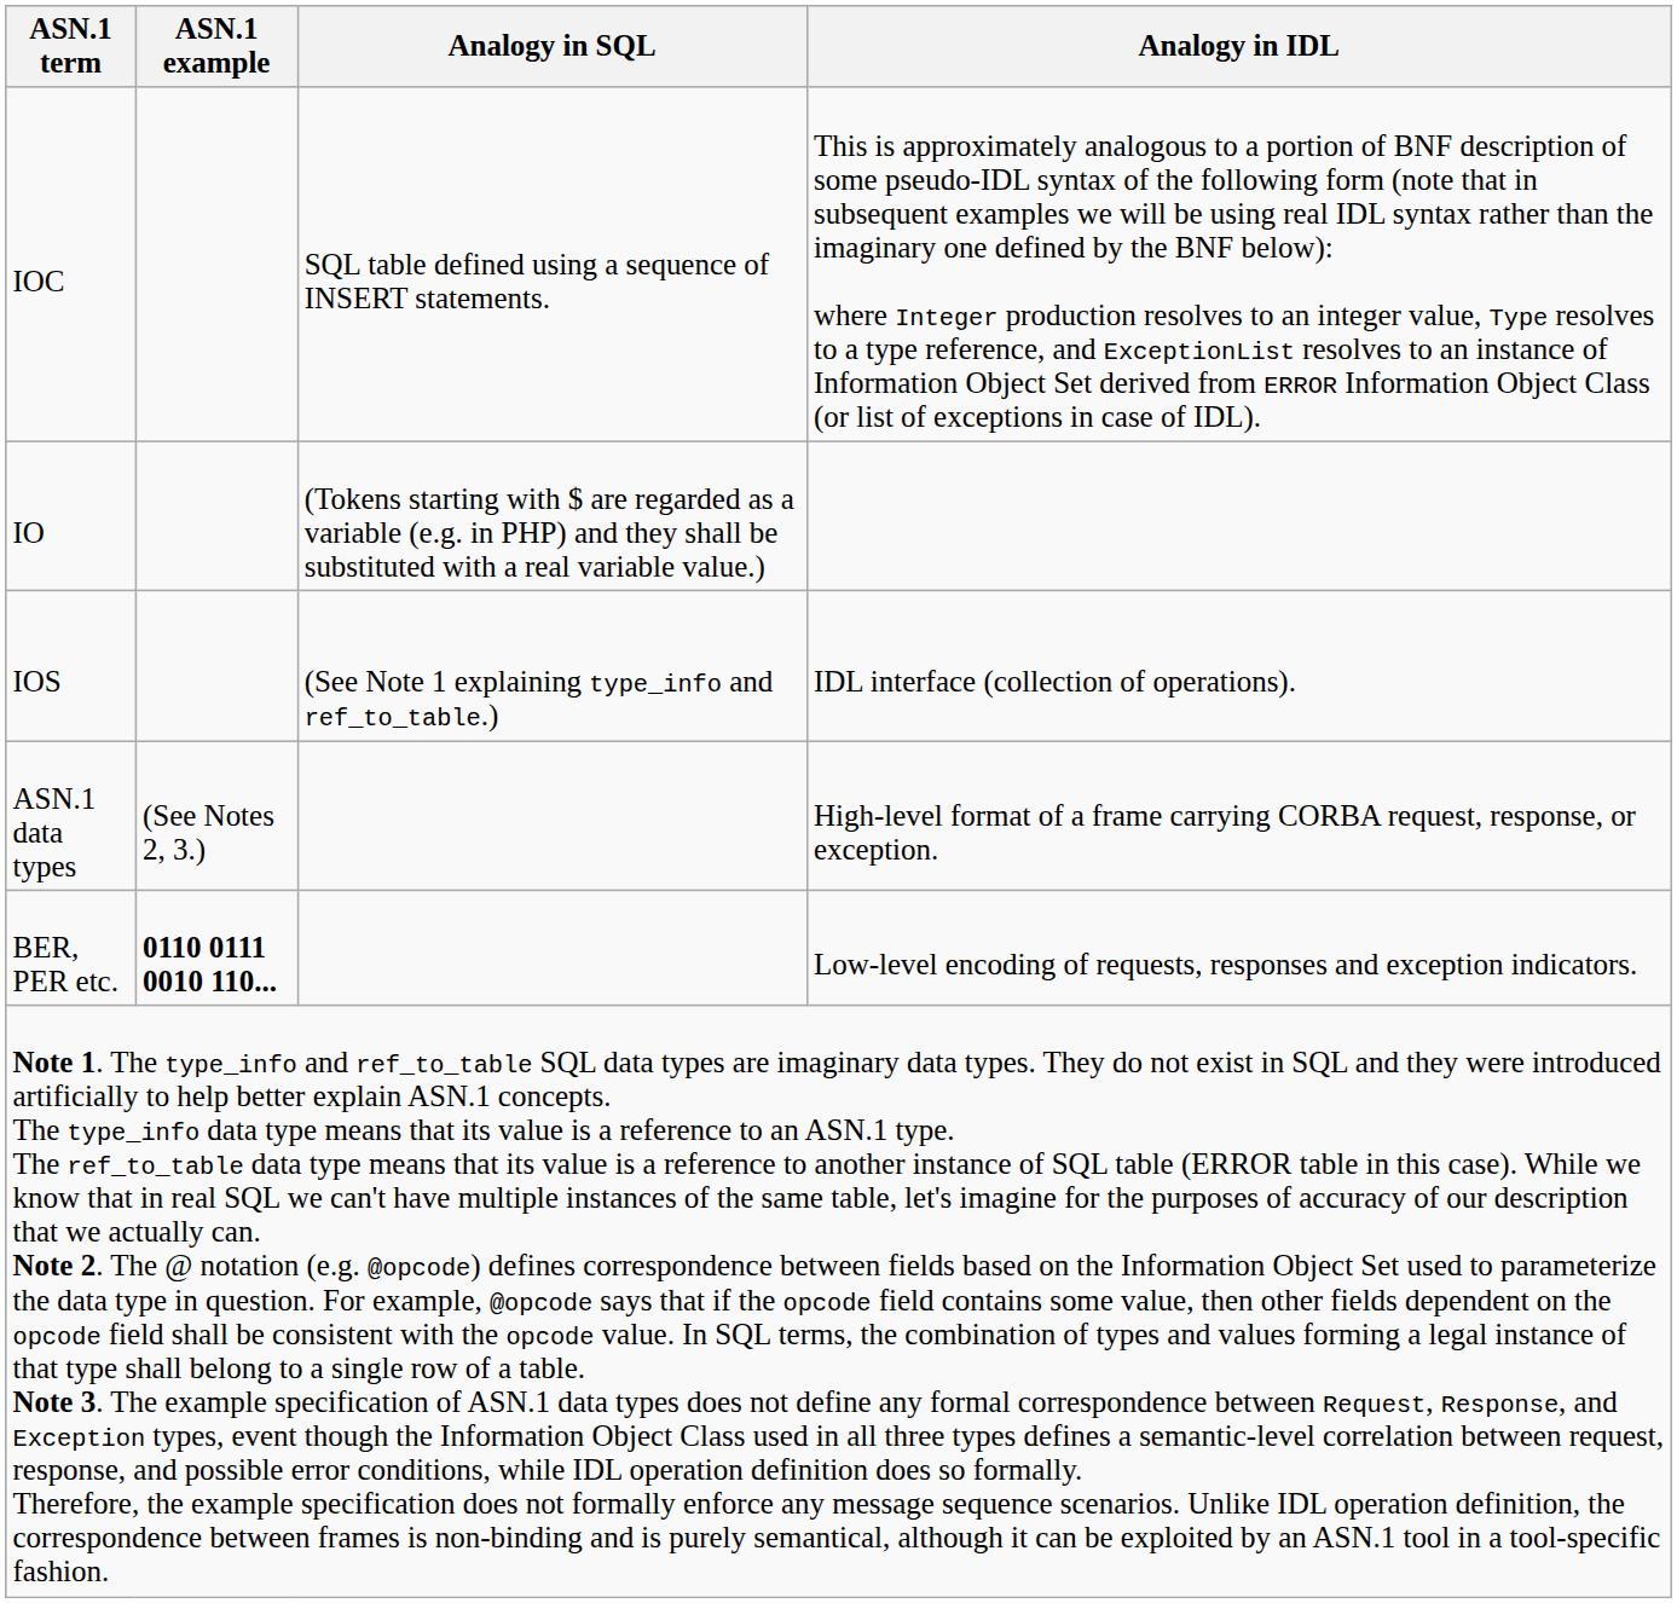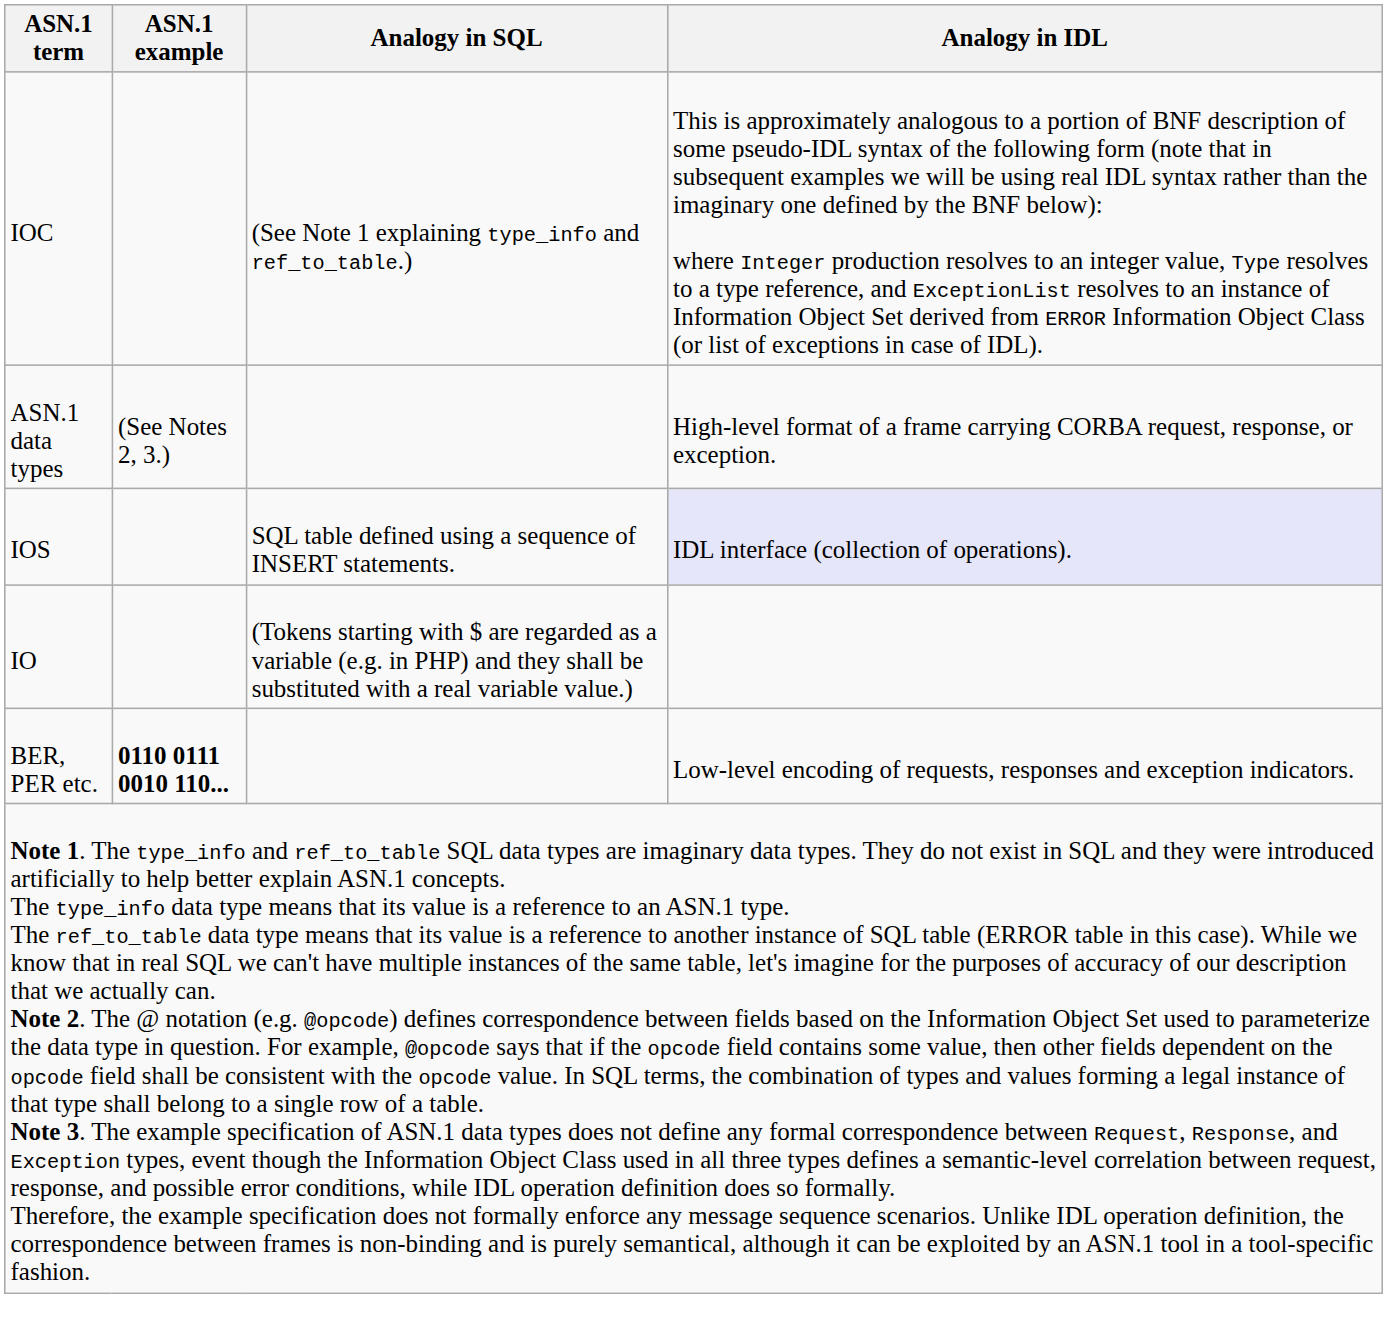IOC | Analogy in SQL: SQL table defined using a sequence of INSERT statements. -> (See Note 1 explaining type_info and ref_to_table.)
rows swapped: IO <-> ASN.1 data types
IOS | Analogy in SQL: (See Note 1 explaining type_info and ref_to_table.) -> SQL table defined using a sequence of INSERT statements.
IOS | Analogy in IDL: no background -> lavender background
